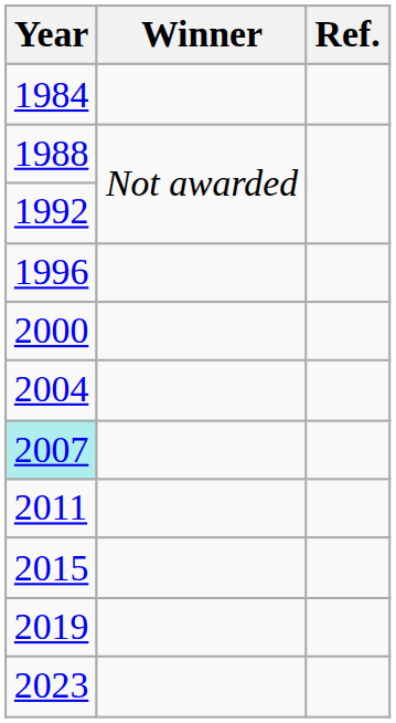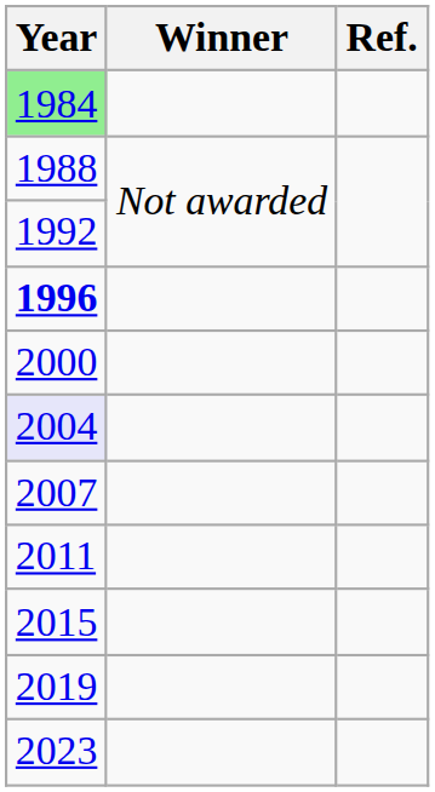1984 | Year: no background -> lightgreen background
1996 | Year: normal -> bold
2004 | Year: no background -> lavender background
2007 | Year: paleturquoise background -> no background
